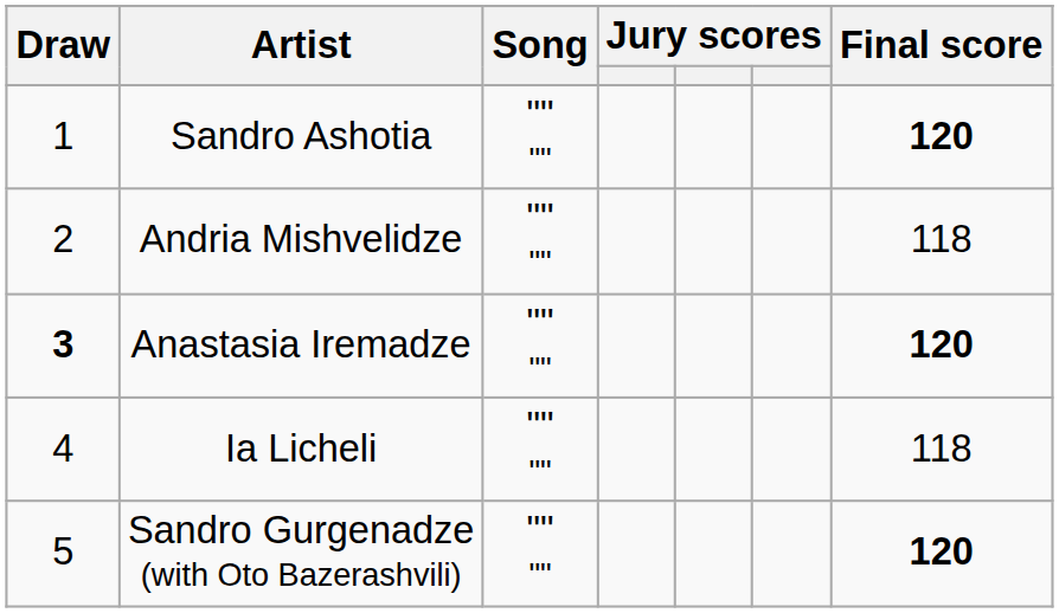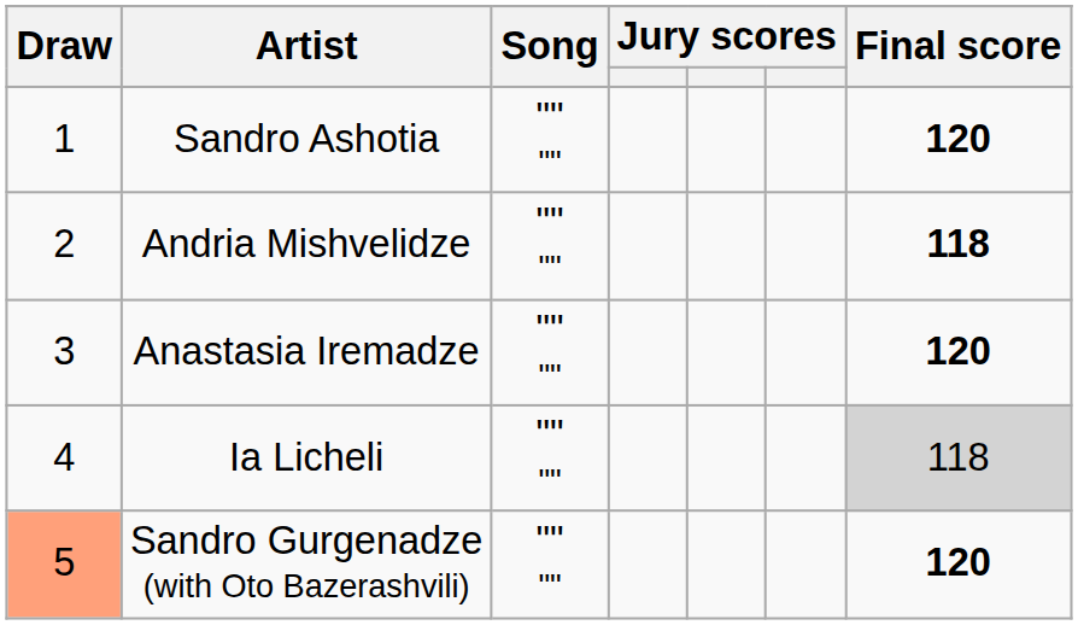Andria Mishvelidze | Final score: normal -> bold
Anastasia Iremadze | Draw: bold -> normal
Ia Licheli | Final score: no background -> lightgrey background
Sandro Gurgenadze (with Oto Bazerashvili) | Draw: no background -> lightsalmon background
